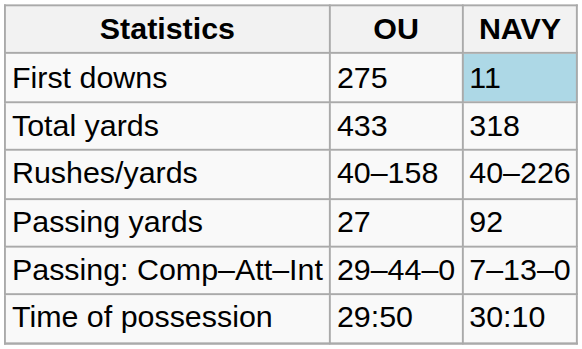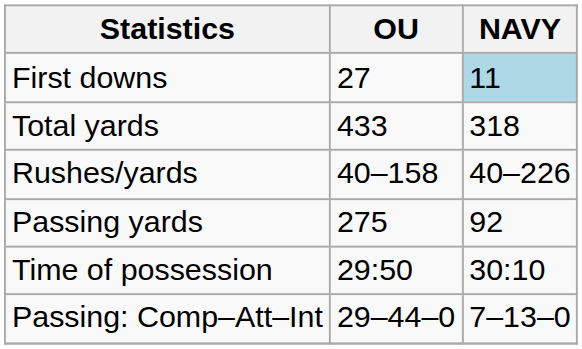First downs | OU: 275 -> 27
Passing yards | OU: 27 -> 275
rows swapped: Passing: Comp–Att–Int <-> Time of possession
